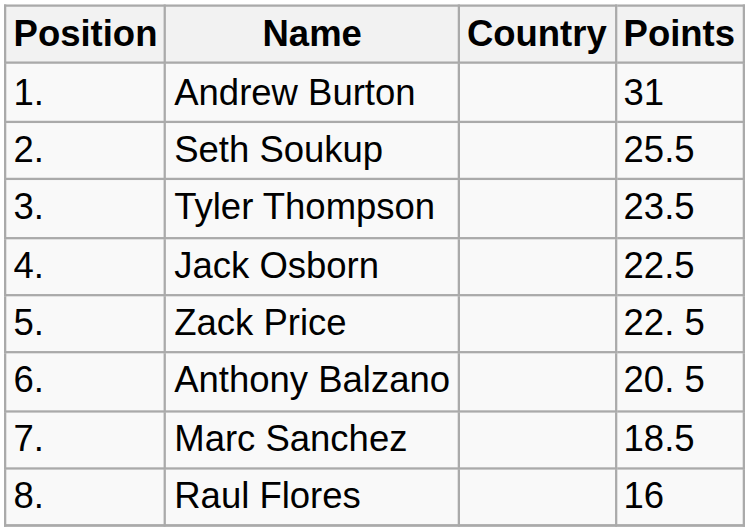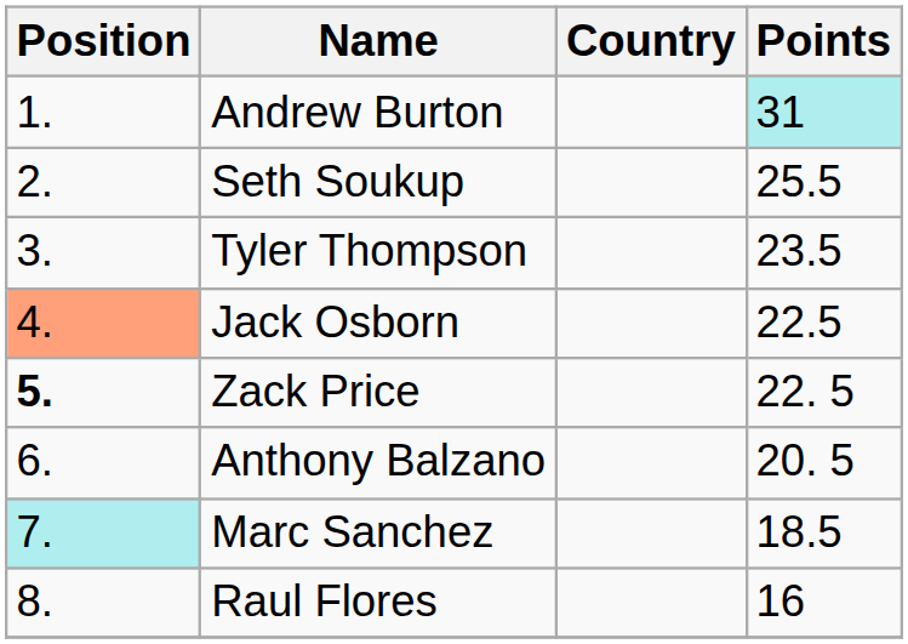Andrew Burton | Points: no background -> paleturquoise background
Jack Osborn | Position: no background -> lightsalmon background
Zack Price | Position: normal -> bold
Marc Sanchez | Position: no background -> paleturquoise background
